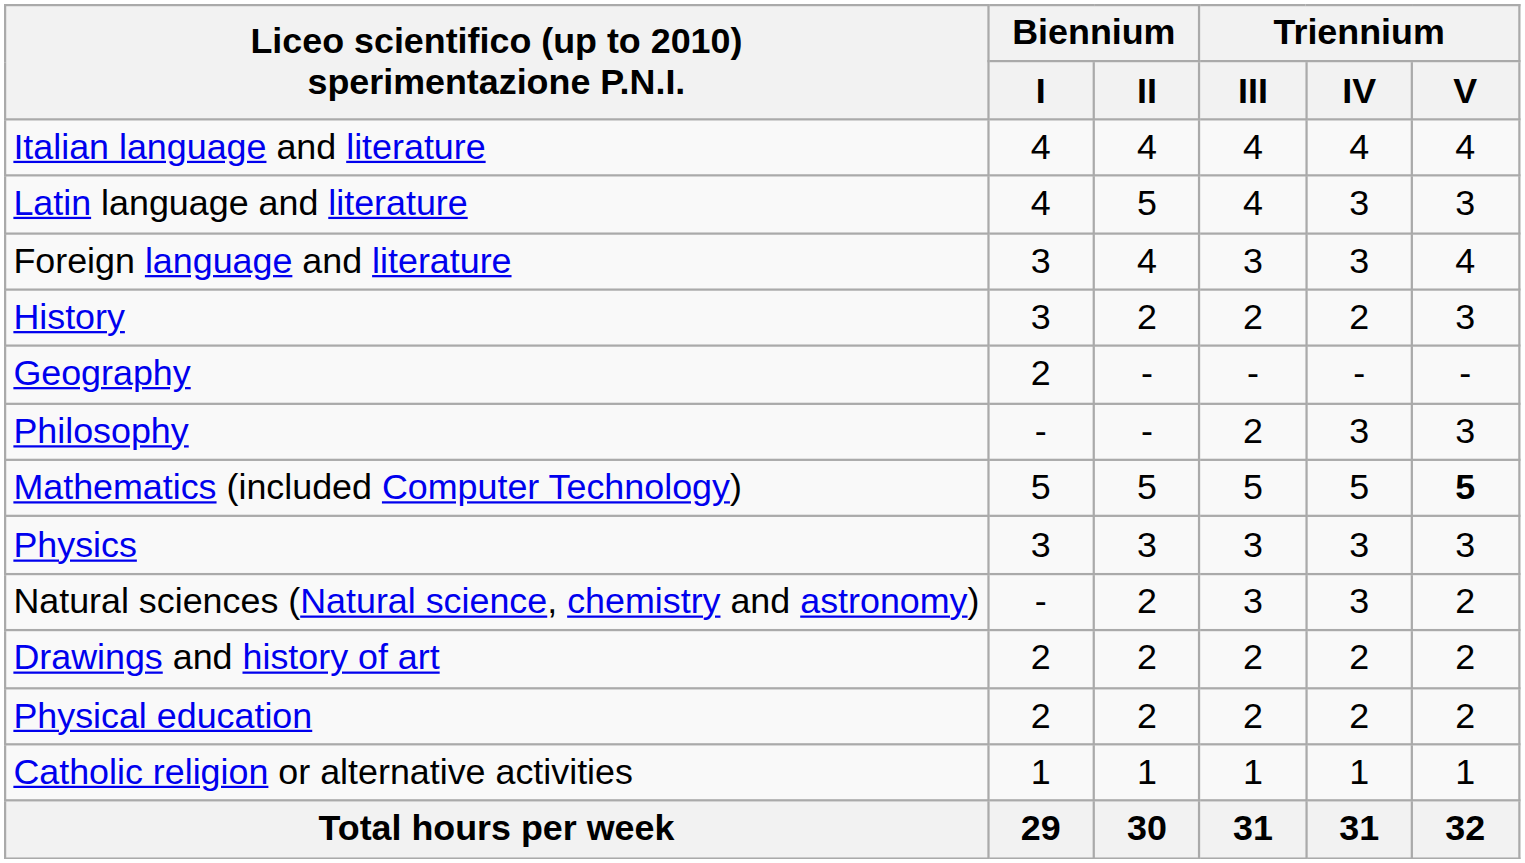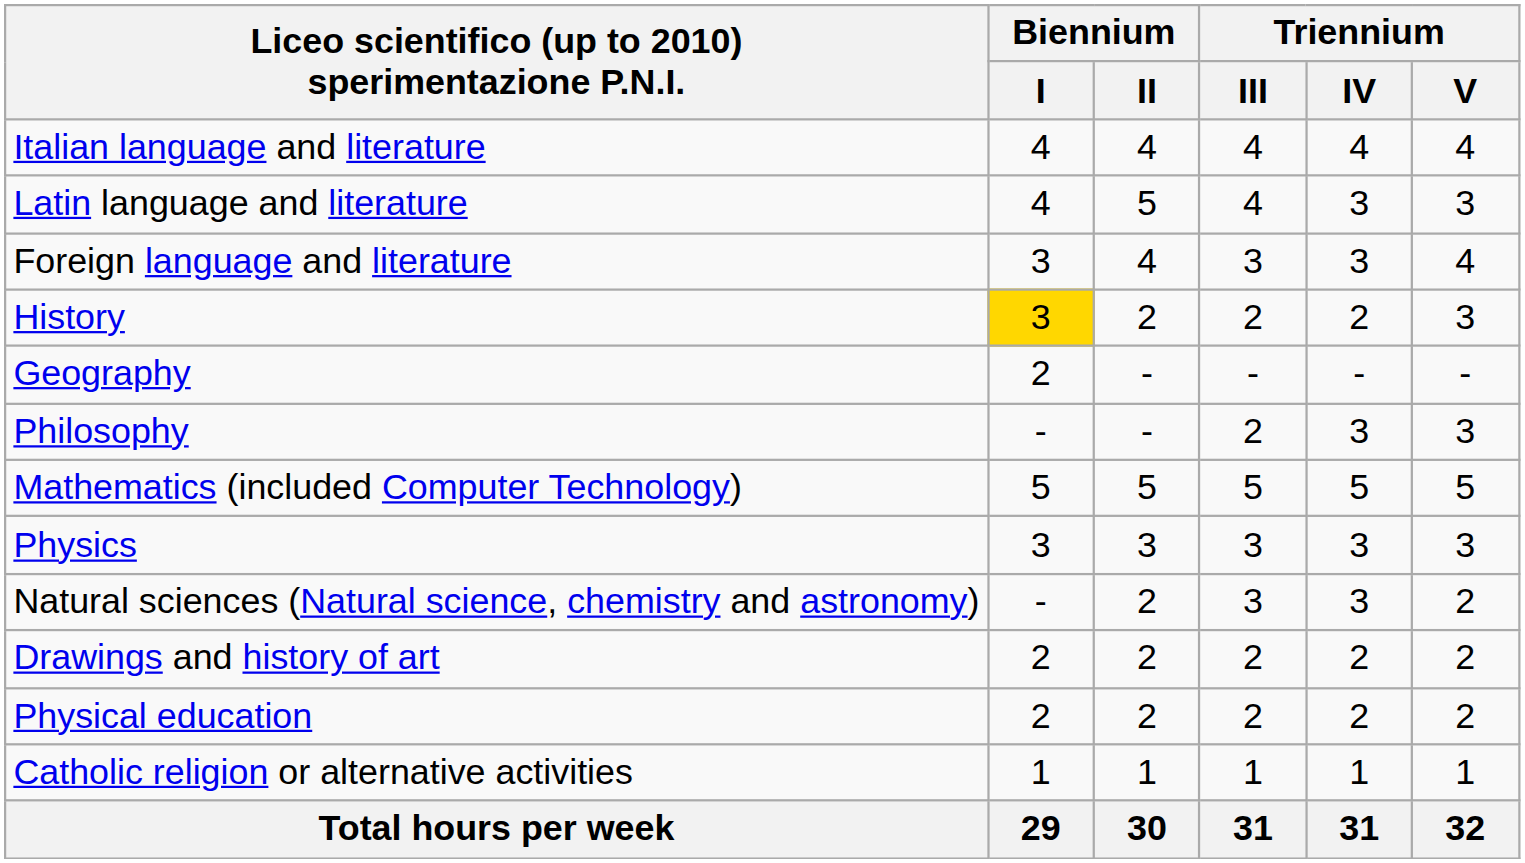History | Biennium / I: no background -> gold background
Mathematics (included Computer Technology) | Triennium / V: bold -> normal
